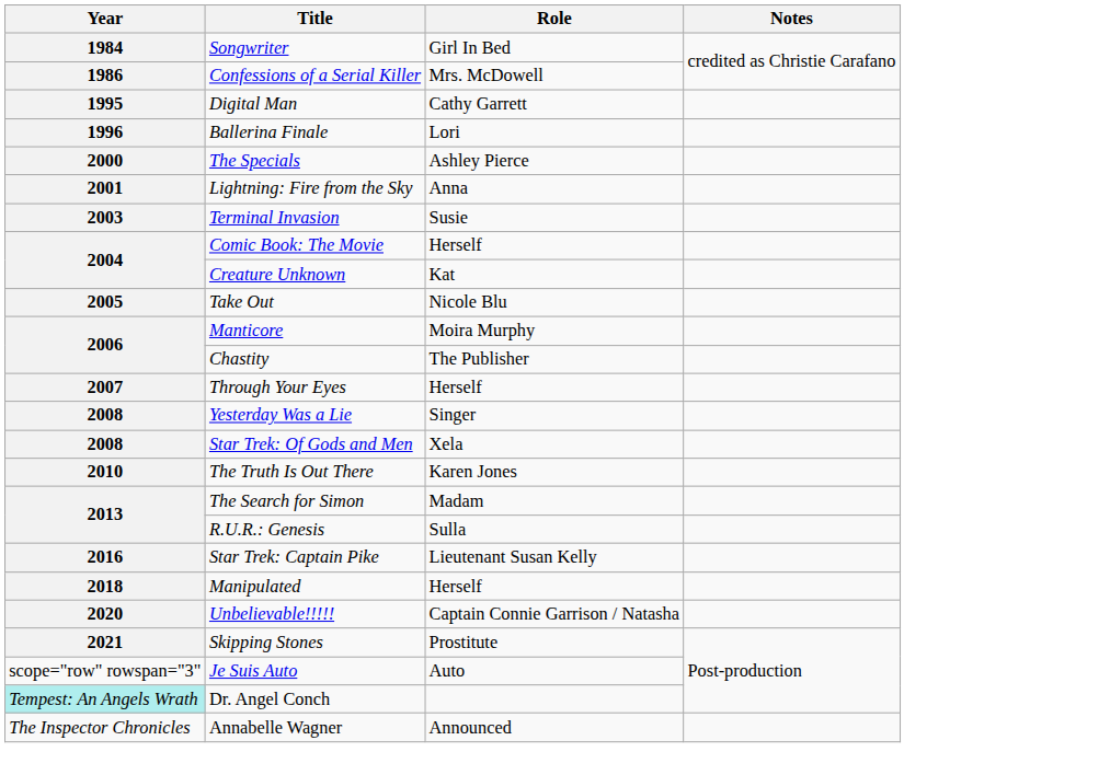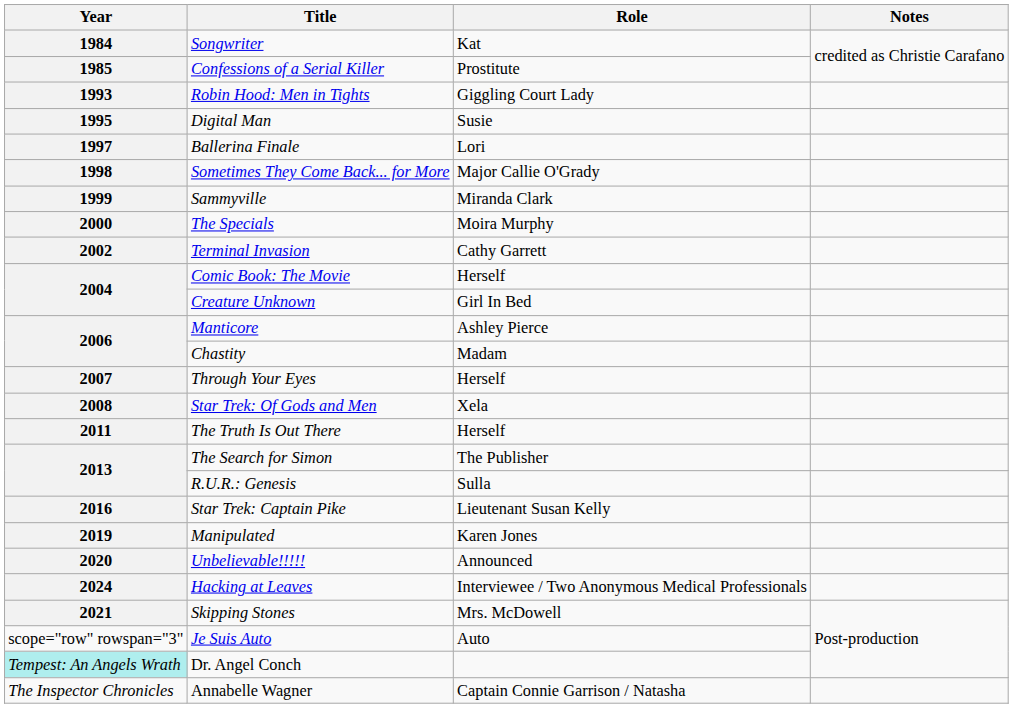Songwriter | Role: Girl In Bed -> Kat
Confessions of a Serial Killer | Year: 1986 -> 1985
Confessions of a Serial Killer | Role: Mrs. McDowell -> Prostitute
+ row: 1993 | Robin Hood: Men in Tights | Giggling Court Lady
Digital Man | Role: Cathy Garrett -> Susie
Ballerina Finale | Year: 1996 -> 1997
+ row: 1998 | Sometimes They Come Back... for More | Major Callie O'Grady
+ row: 1999 | Sammyville | Miranda Clark
The Specials | Role: Ashley Pierce -> Moira Murphy
- row: 2001 | Lightning: Fire from the Sky | Anna
Terminal Invasion | Year: 2003 -> 2002
Terminal Invasion | Role: Susie -> Cathy Garrett
Creature Unknown | Role: Kat -> Girl In Bed
- row: 2005 | Take Out | Nicole Blu
Manticore | Role: Moira Murphy -> Ashley Pierce
Chastity | Role: The Publisher -> Madam
- row: 2008 | Yesterday Was a Lie | Singer
The Truth Is Out There | Year: 2010 -> 2011
The Truth Is Out There | Role: Karen Jones -> Herself
The Search for Simon | Role: Madam -> The Publisher
Manipulated | Year: 2018 -> 2019
Manipulated | Role: Herself -> Karen Jones
Unbelievable!!!!! | Role: Captain Connie Garrison / Natasha -> Announced
+ row: 2024 | Hacking at Leaves | Interviewee / Two Anonymous Medical Professionals
Skipping Stones | Role: Prostitute -> Mrs. McDowell
Annabelle Wagner | Role: Announced -> Captain Connie Garrison / Natasha
